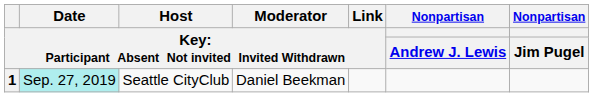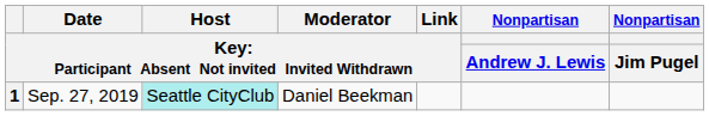1 | column 2: paleturquoise background -> no background
1 | column 3: no background -> paleturquoise background
